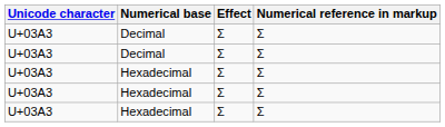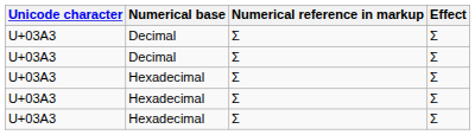columns swapped: Numerical reference in markup <-> Effect
